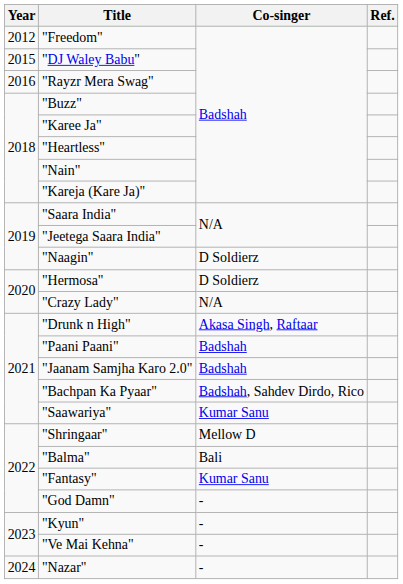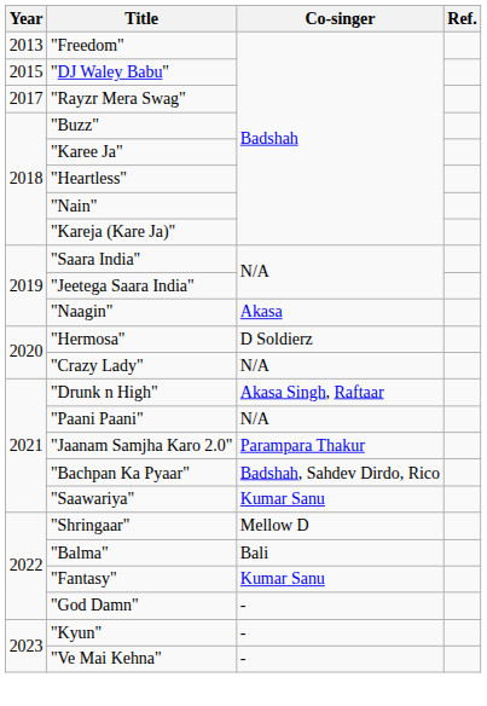"Freedom" | Year: 2012 -> 2013
"Rayzr Mera Swag" | Year: 2016 -> 2017
"Naagin" | Co-singer: D Soldierz -> Akasa
"Paani Paani" | Co-singer: Badshah -> N/A
"Jaanam Samjha Karo 2.0" | Co-singer: Badshah -> Parampara Thakur
- row: 2024 | "Nazar" | -
